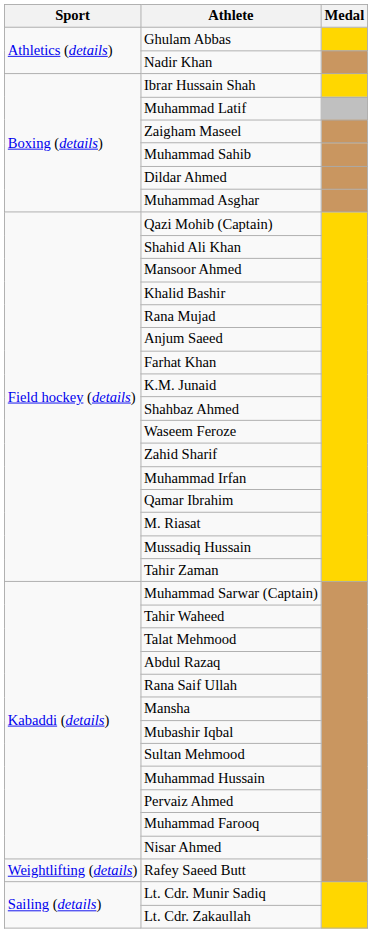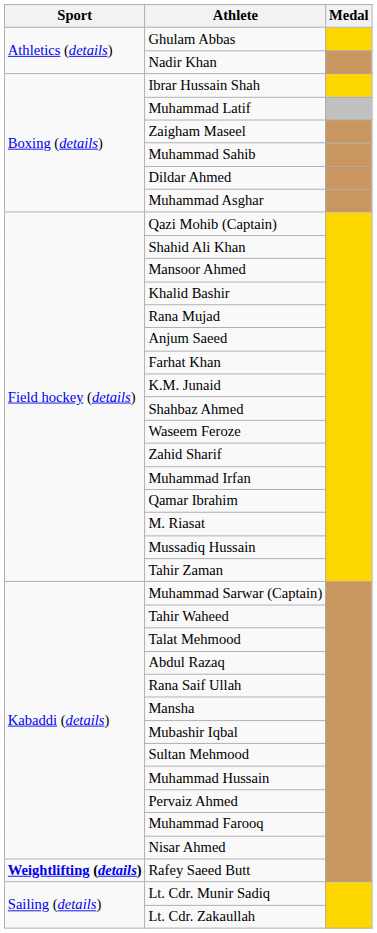Rafey Saeed Butt | Sport: normal -> bold
